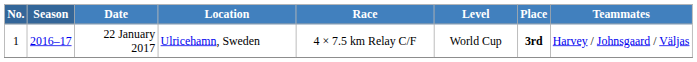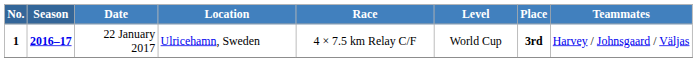22 January 2017 | No.: normal -> bold
22 January 2017 | Season: normal -> bold
